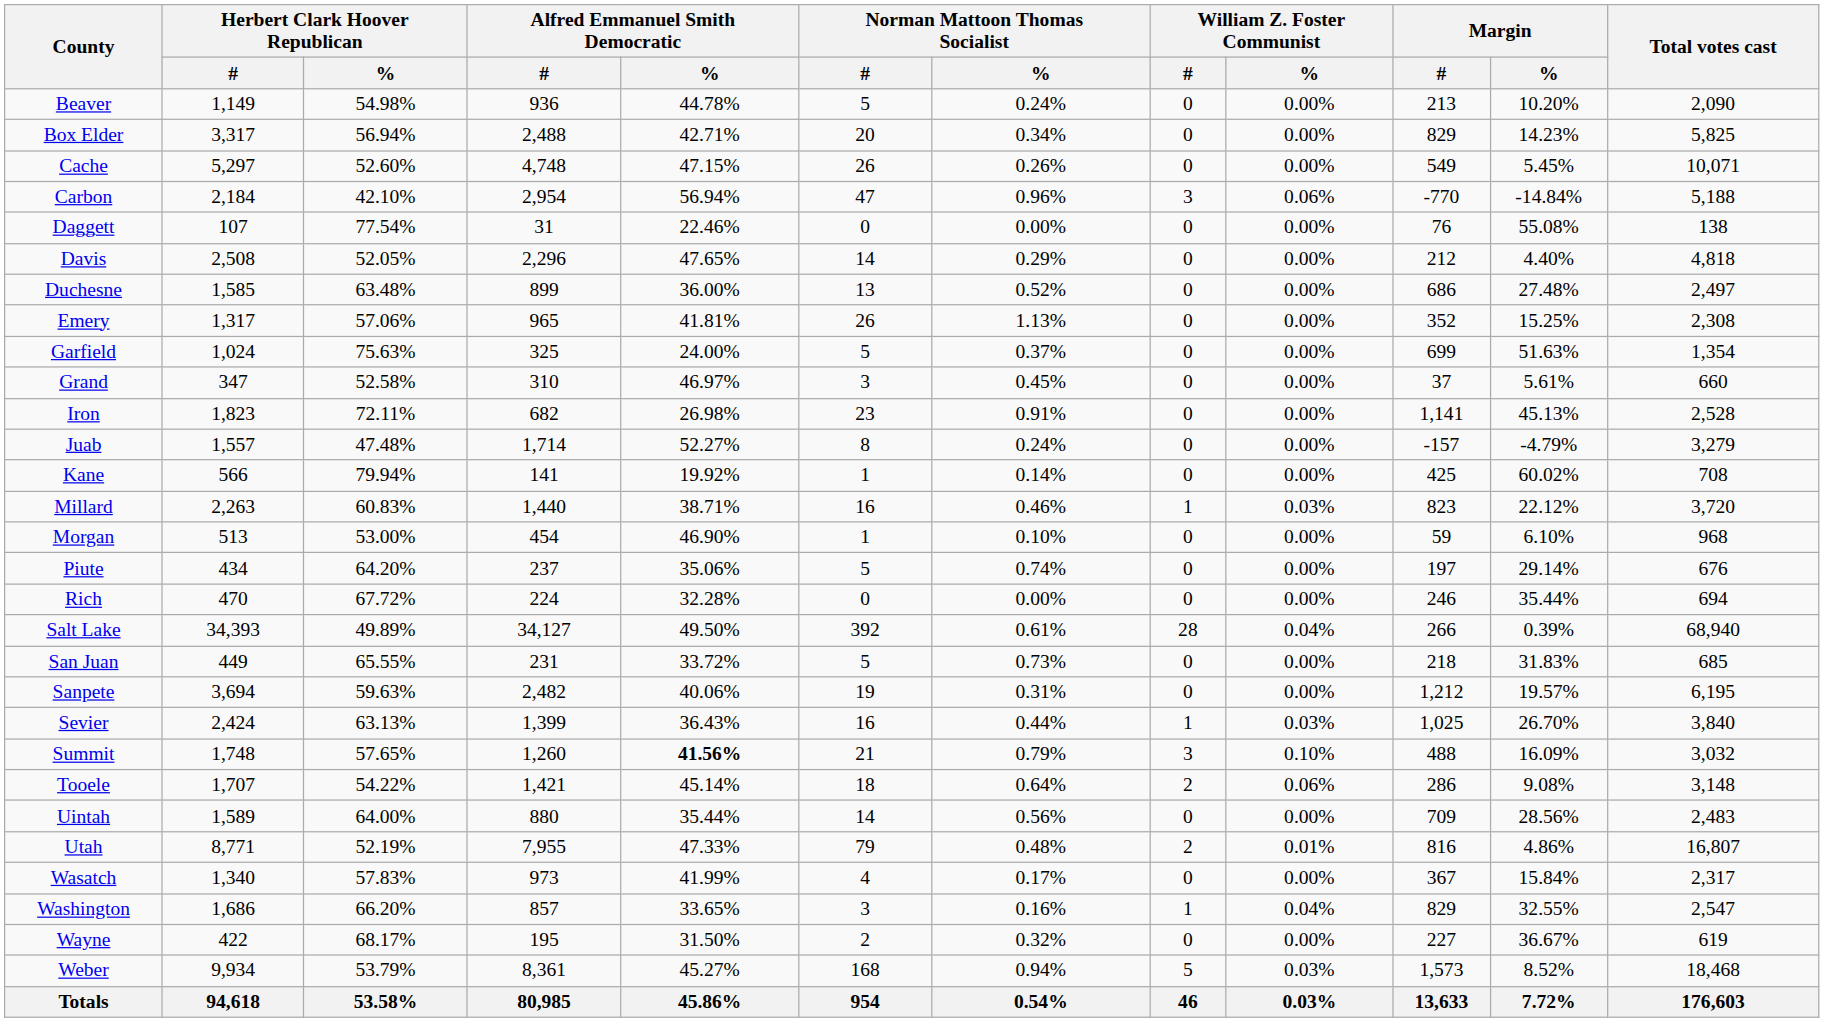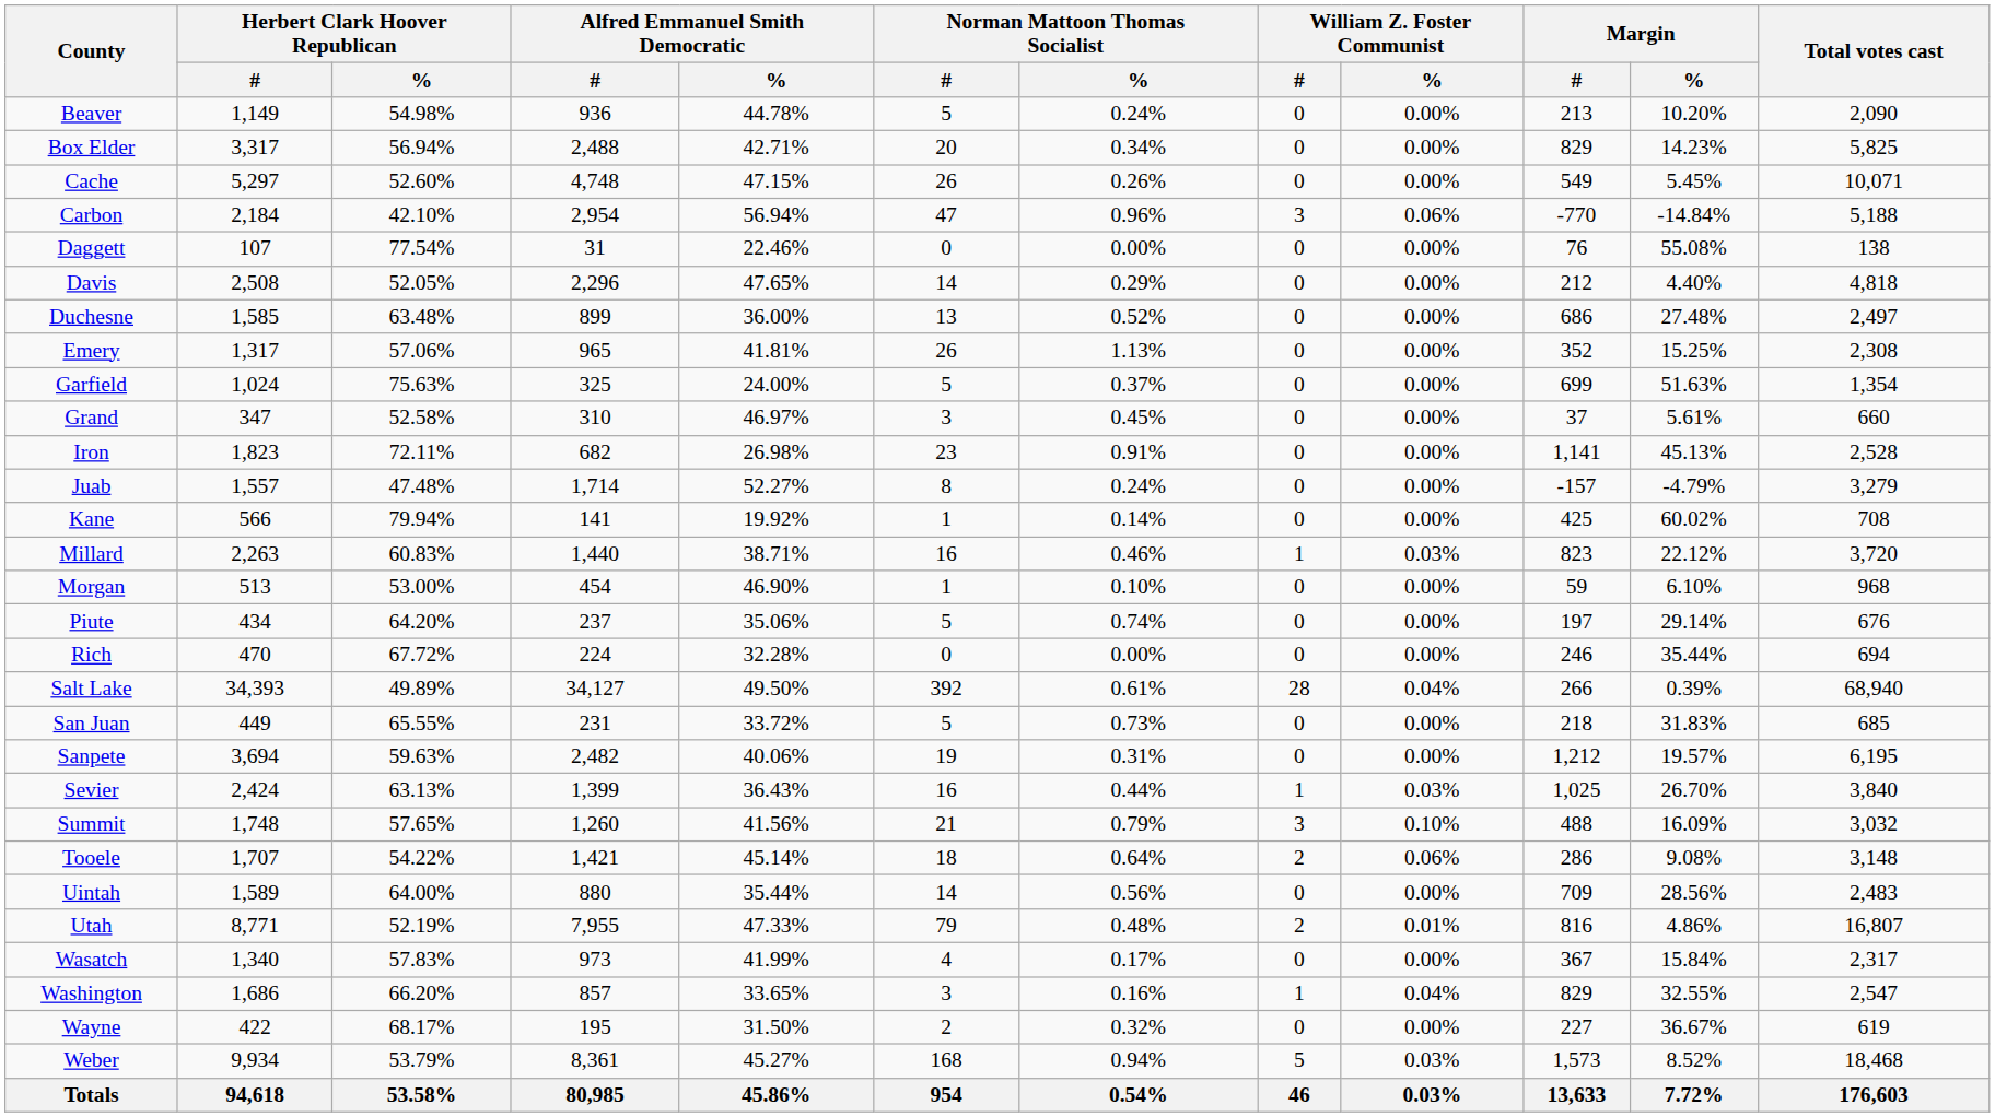Summit | Alfred Emmanuel Smith Democratic / %: bold -> normal
